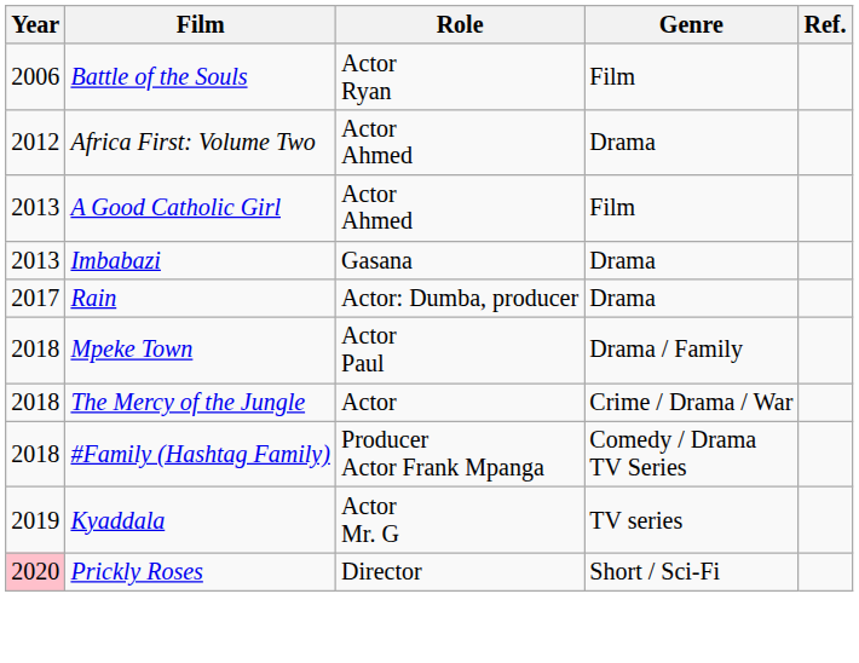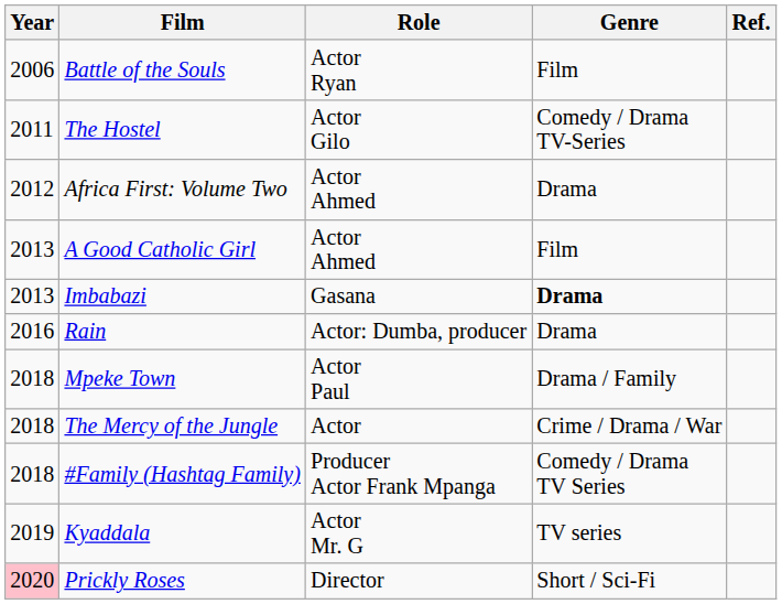+ row: 2011 | The Hostel | Actor Gilo | Comedy / Drama TV-Series
Imbabazi | Genre: normal -> bold
Rain | Year: 2017 -> 2016
